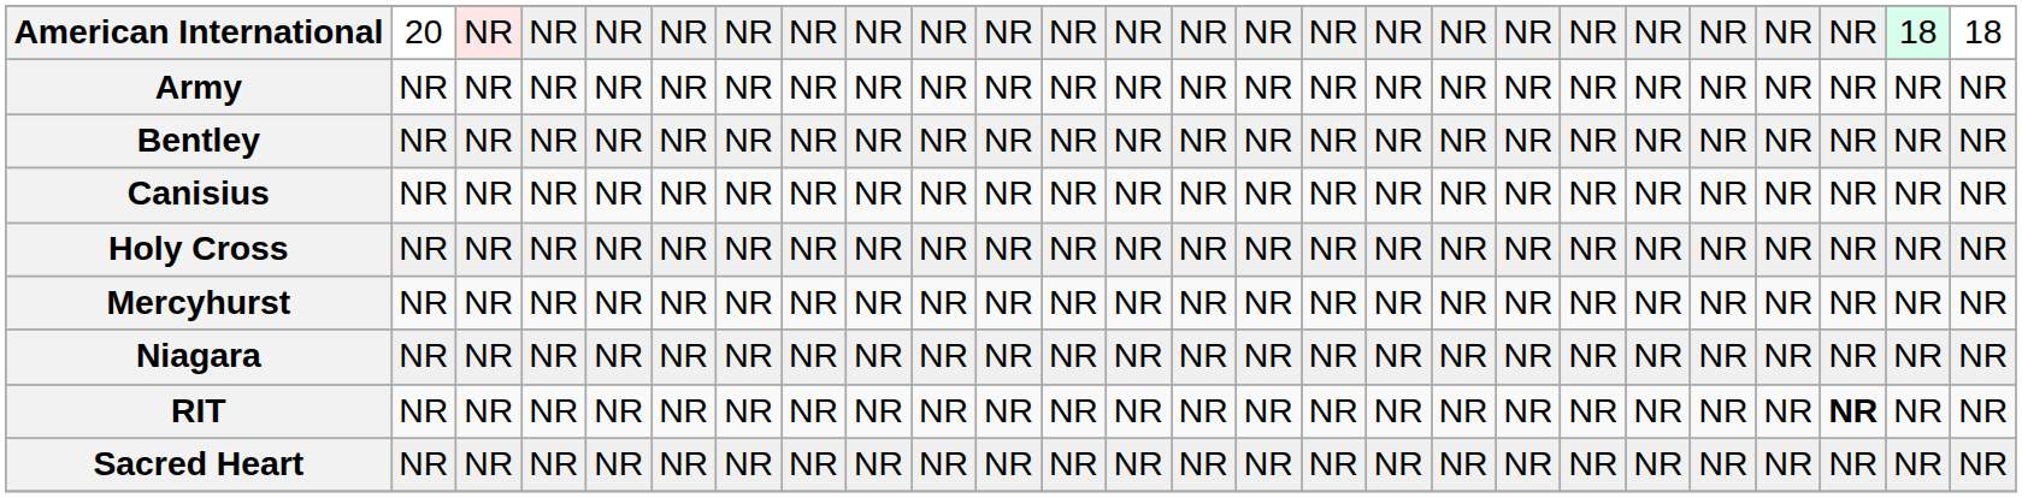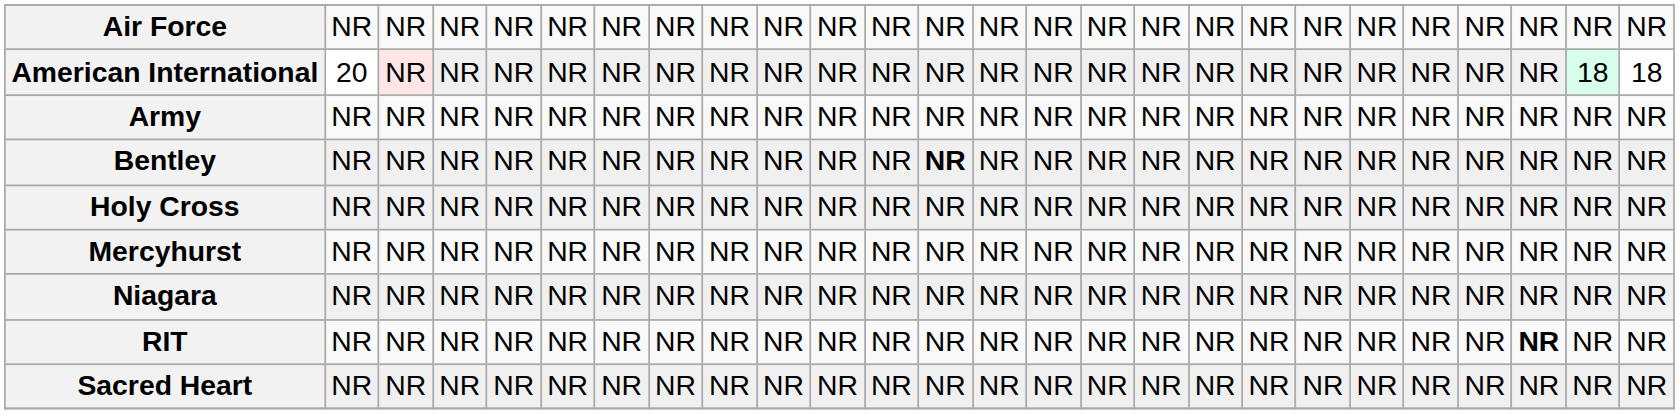+ row: Air Force | NR | NR | NR | NR | NR | NR | NR | NR | NR | NR | NR | NR | NR | NR | NR | NR | NR | NR | NR | NR | NR | NR | NR | NR | NR
Bentley | column 13: normal -> bold
- row: Canisius | NR | NR | NR | NR | NR | NR | NR | NR | NR | NR | NR | NR | NR | NR | NR | NR | NR | NR | NR | NR | NR | NR | NR | NR | NR
